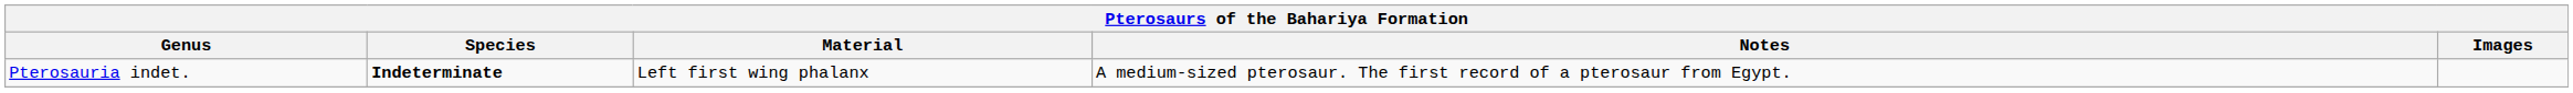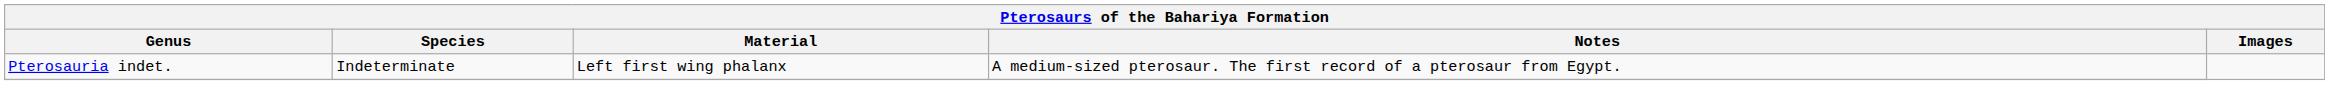Pterosauria indet. | Species: bold -> normal
